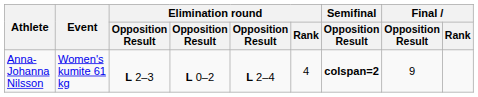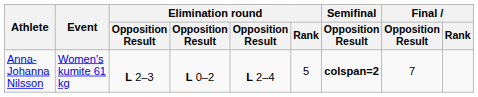Anna-Johanna Nilsson | Elimination round / Rank: 4 -> 5
Anna-Johanna Nilsson | Final / Opposition Result: 9 -> 7
